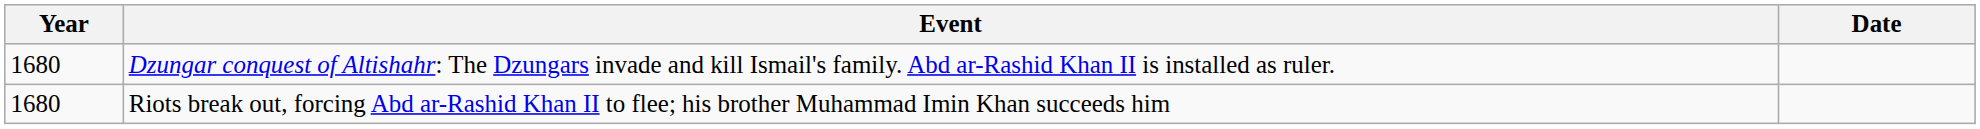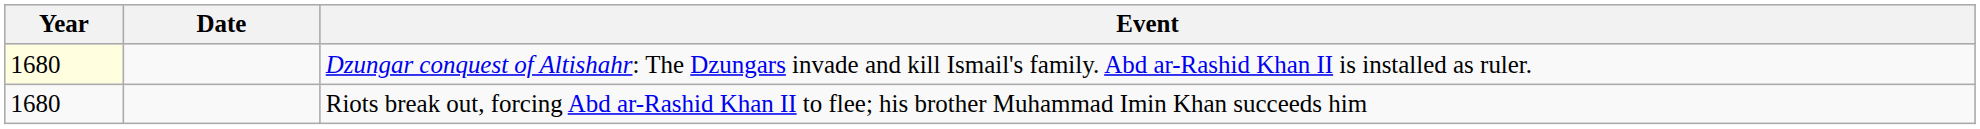columns swapped: Date <-> Event
row 2 | Year: no background -> lightyellow background
